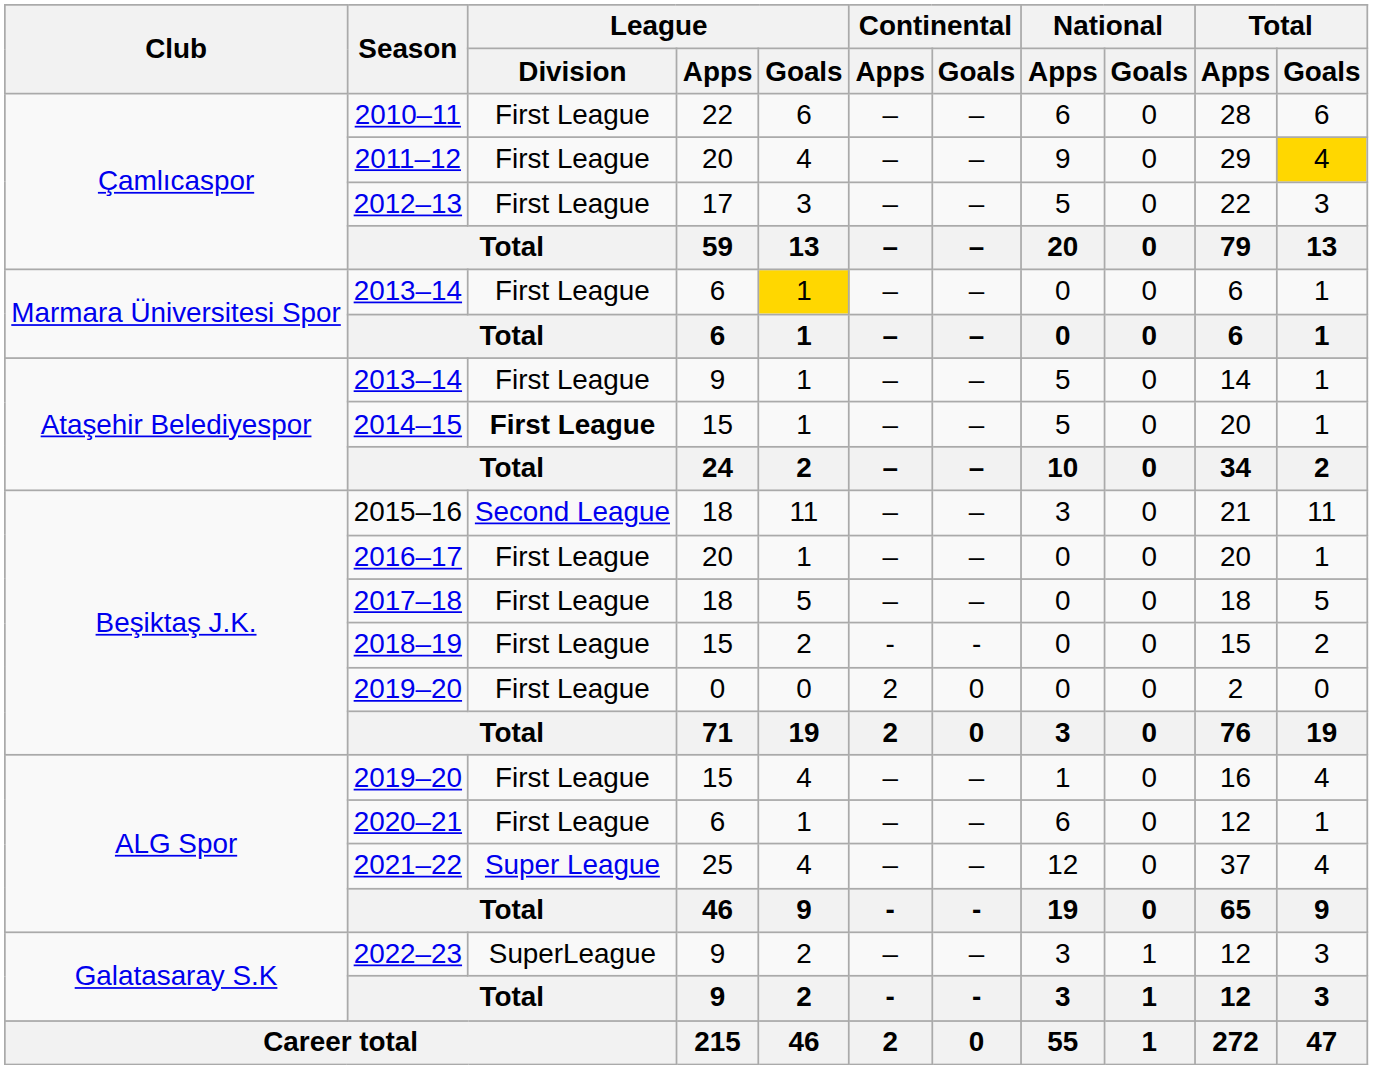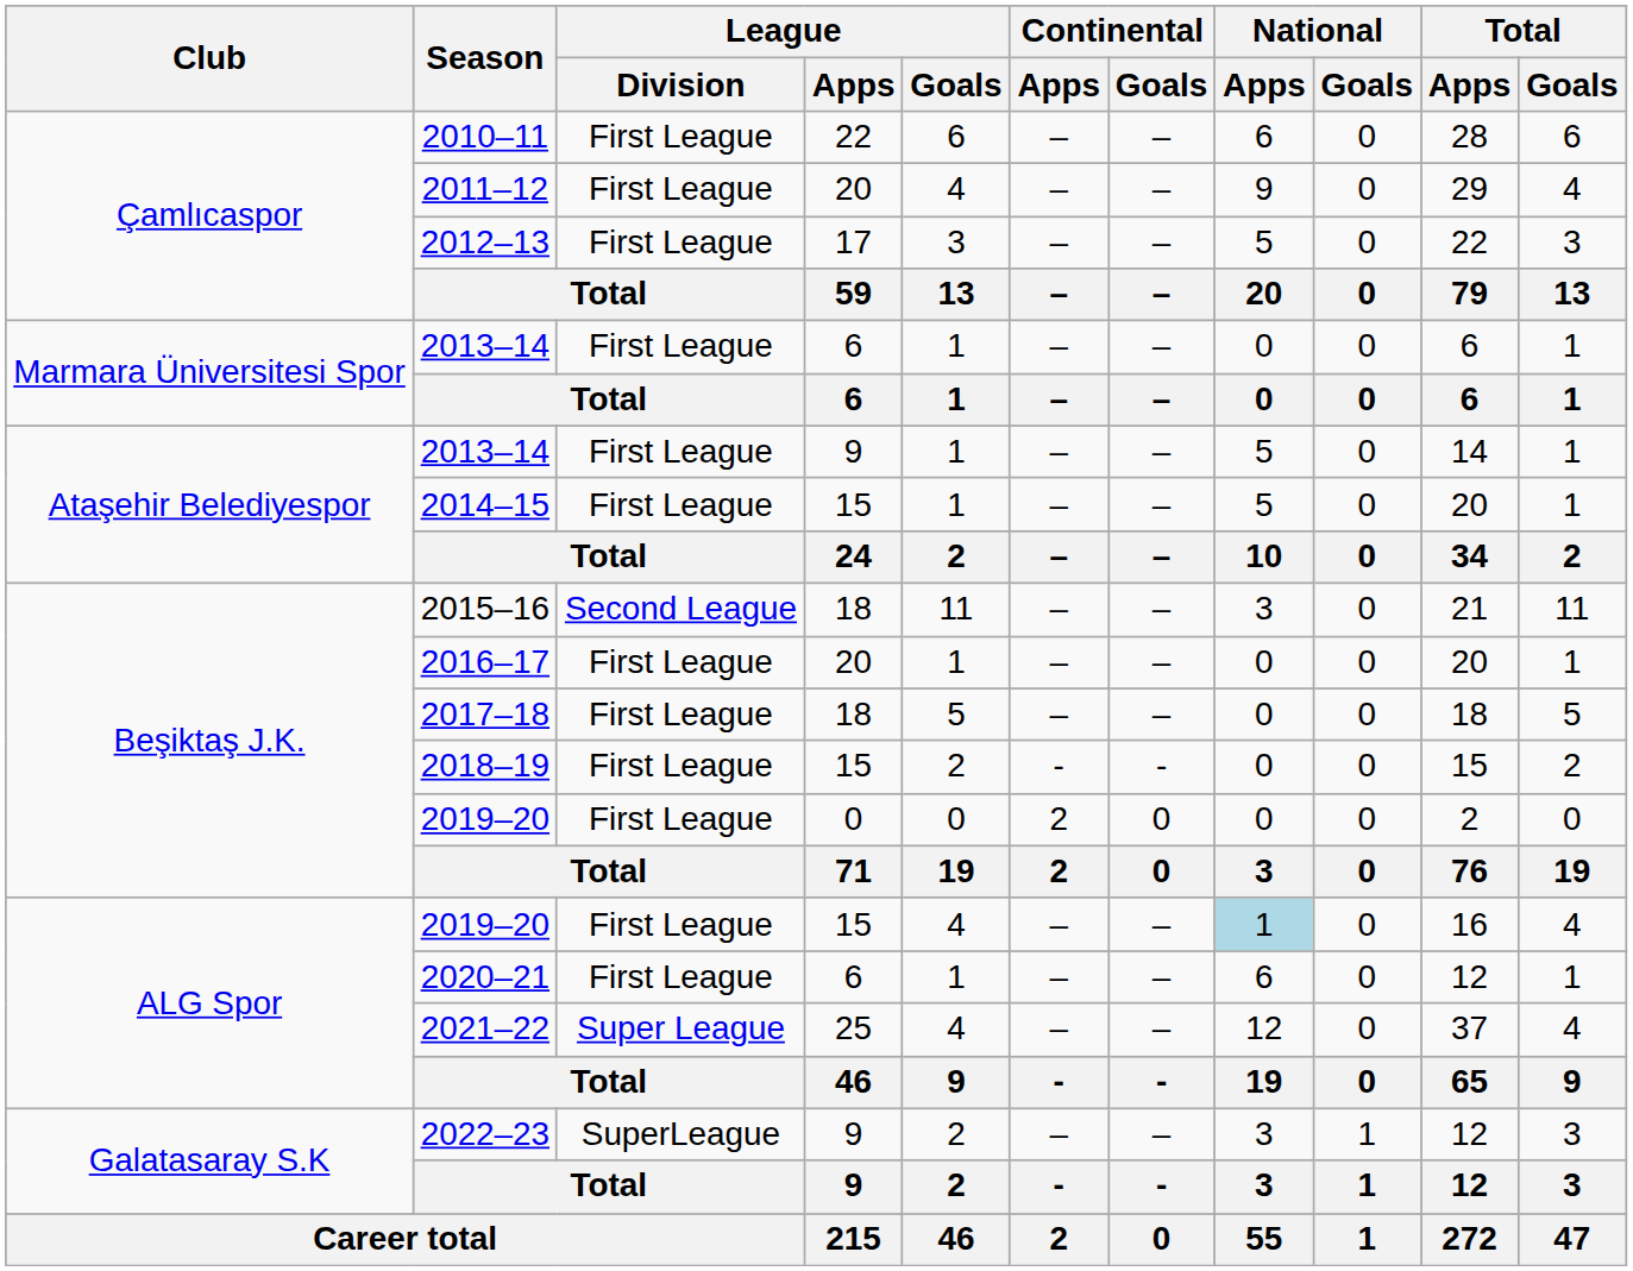2011–12 | Total / Goals: gold background -> no background
2013–14 / 6 | League / Goals: gold background -> no background
2014–15 | League / Division: bold -> normal
2019–20 / 15 | National / Apps: no background -> lightblue background
